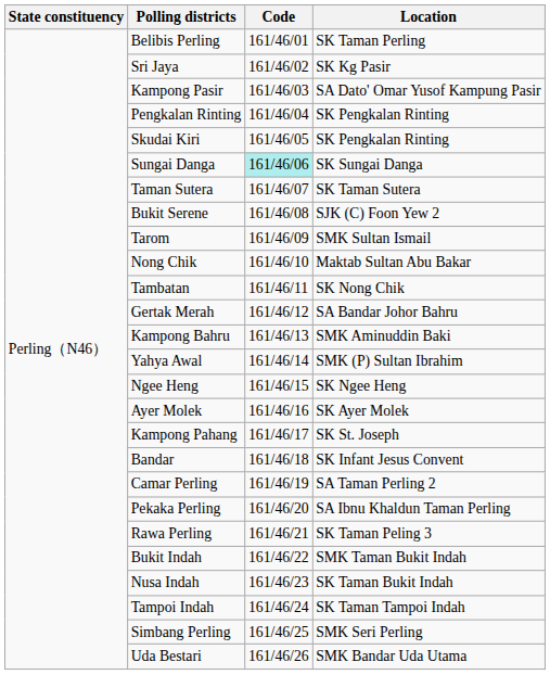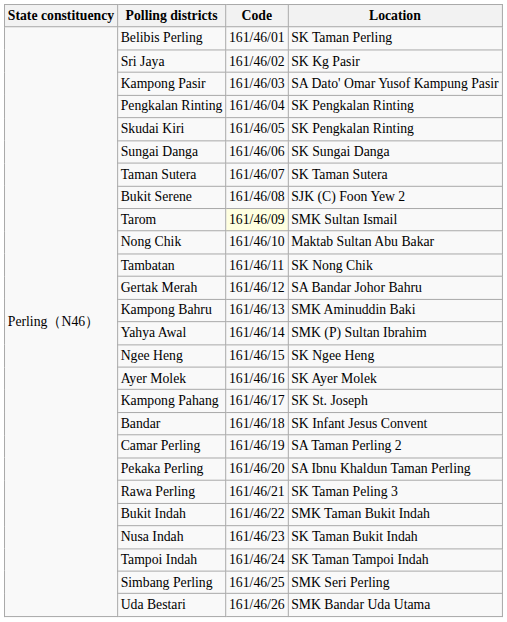Sungai Danga | Code: paleturquoise background -> no background
Tarom | Code: no background -> lightyellow background
